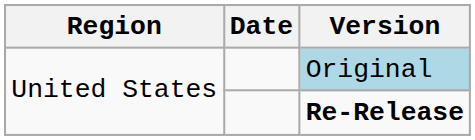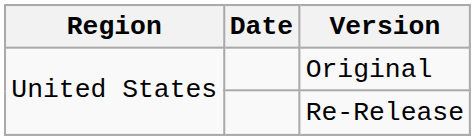Original | Version: lightblue background -> no background
Re-Release | Version: bold -> normal
